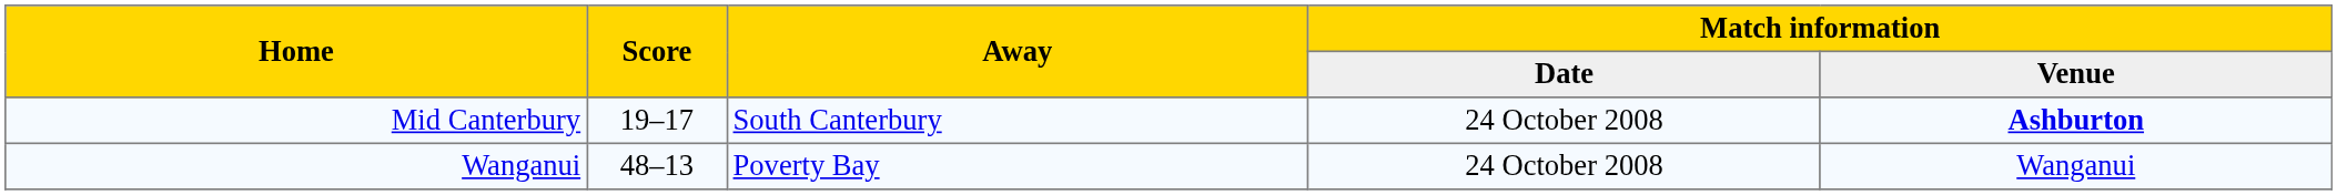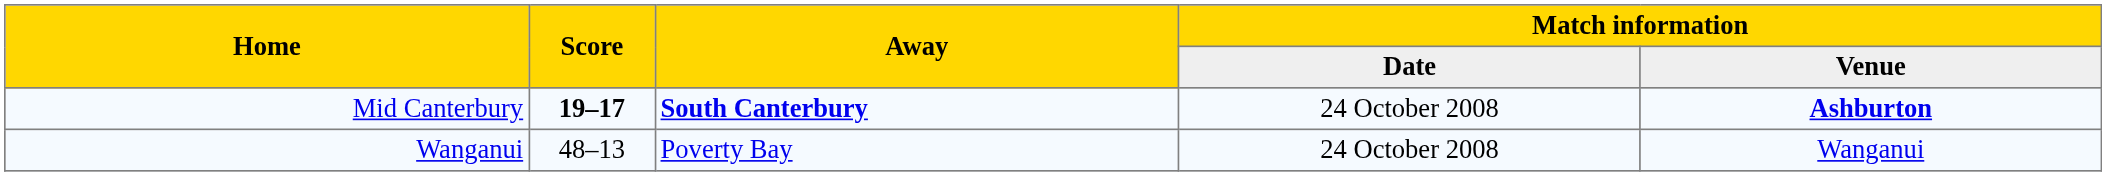Mid Canterbury | Score: normal -> bold
Mid Canterbury | Away: normal -> bold
